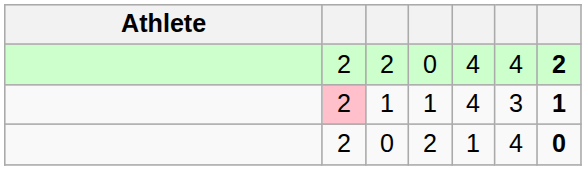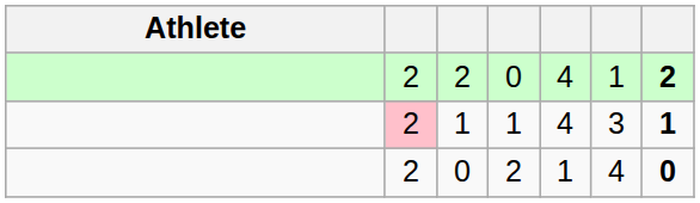row 2 | column 6: 4 -> 1
